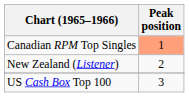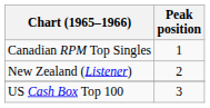Canadian RPM Top Singles | Peak position: lightsalmon background -> no background
